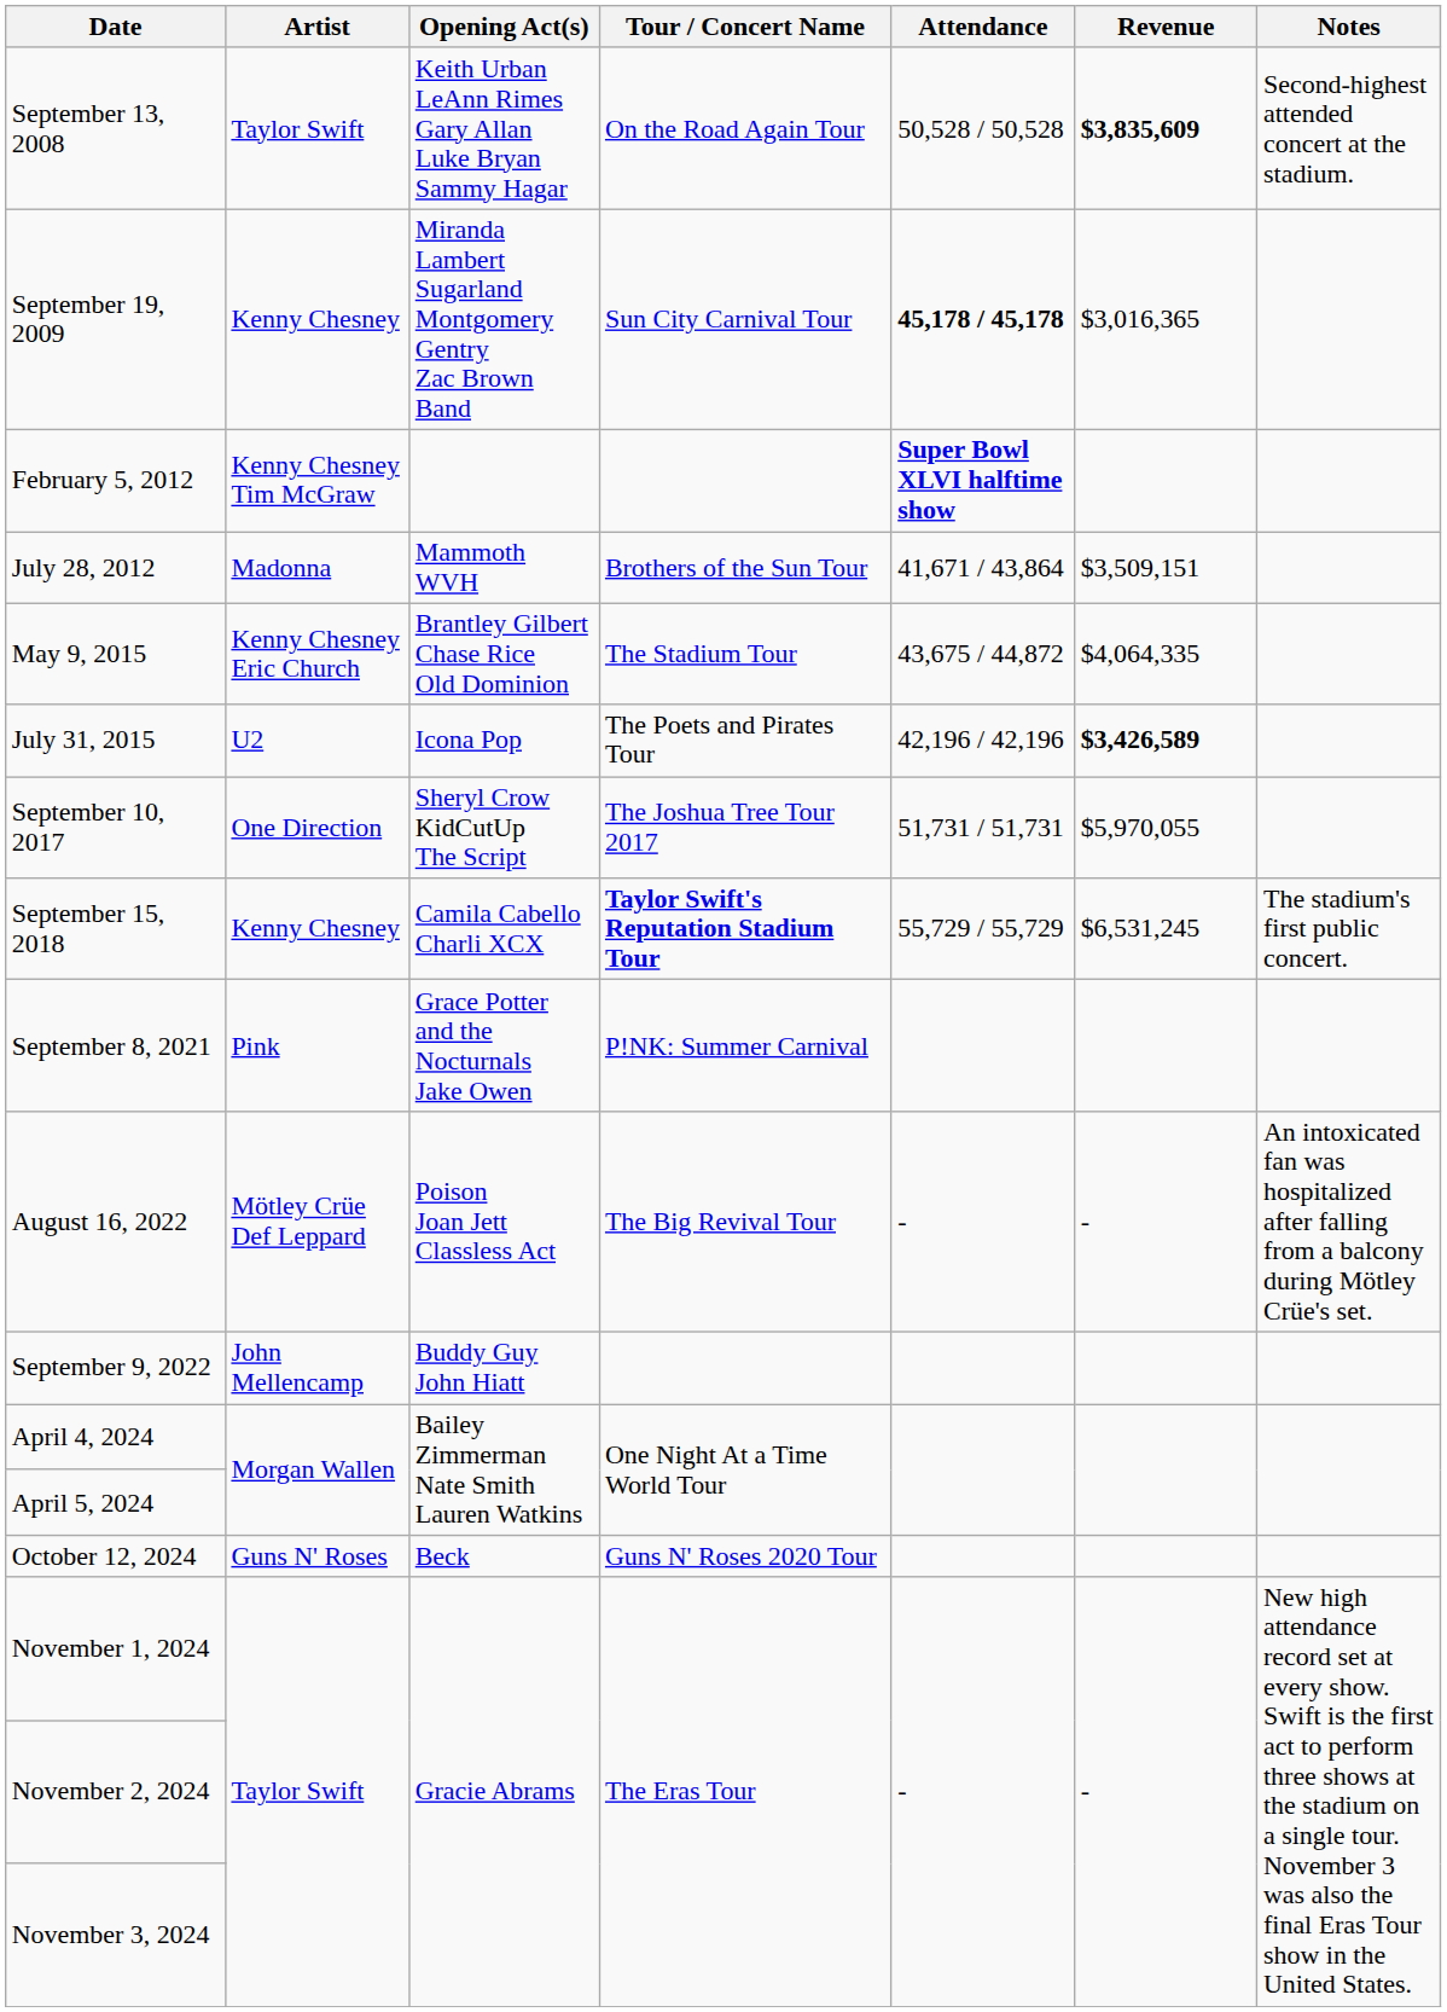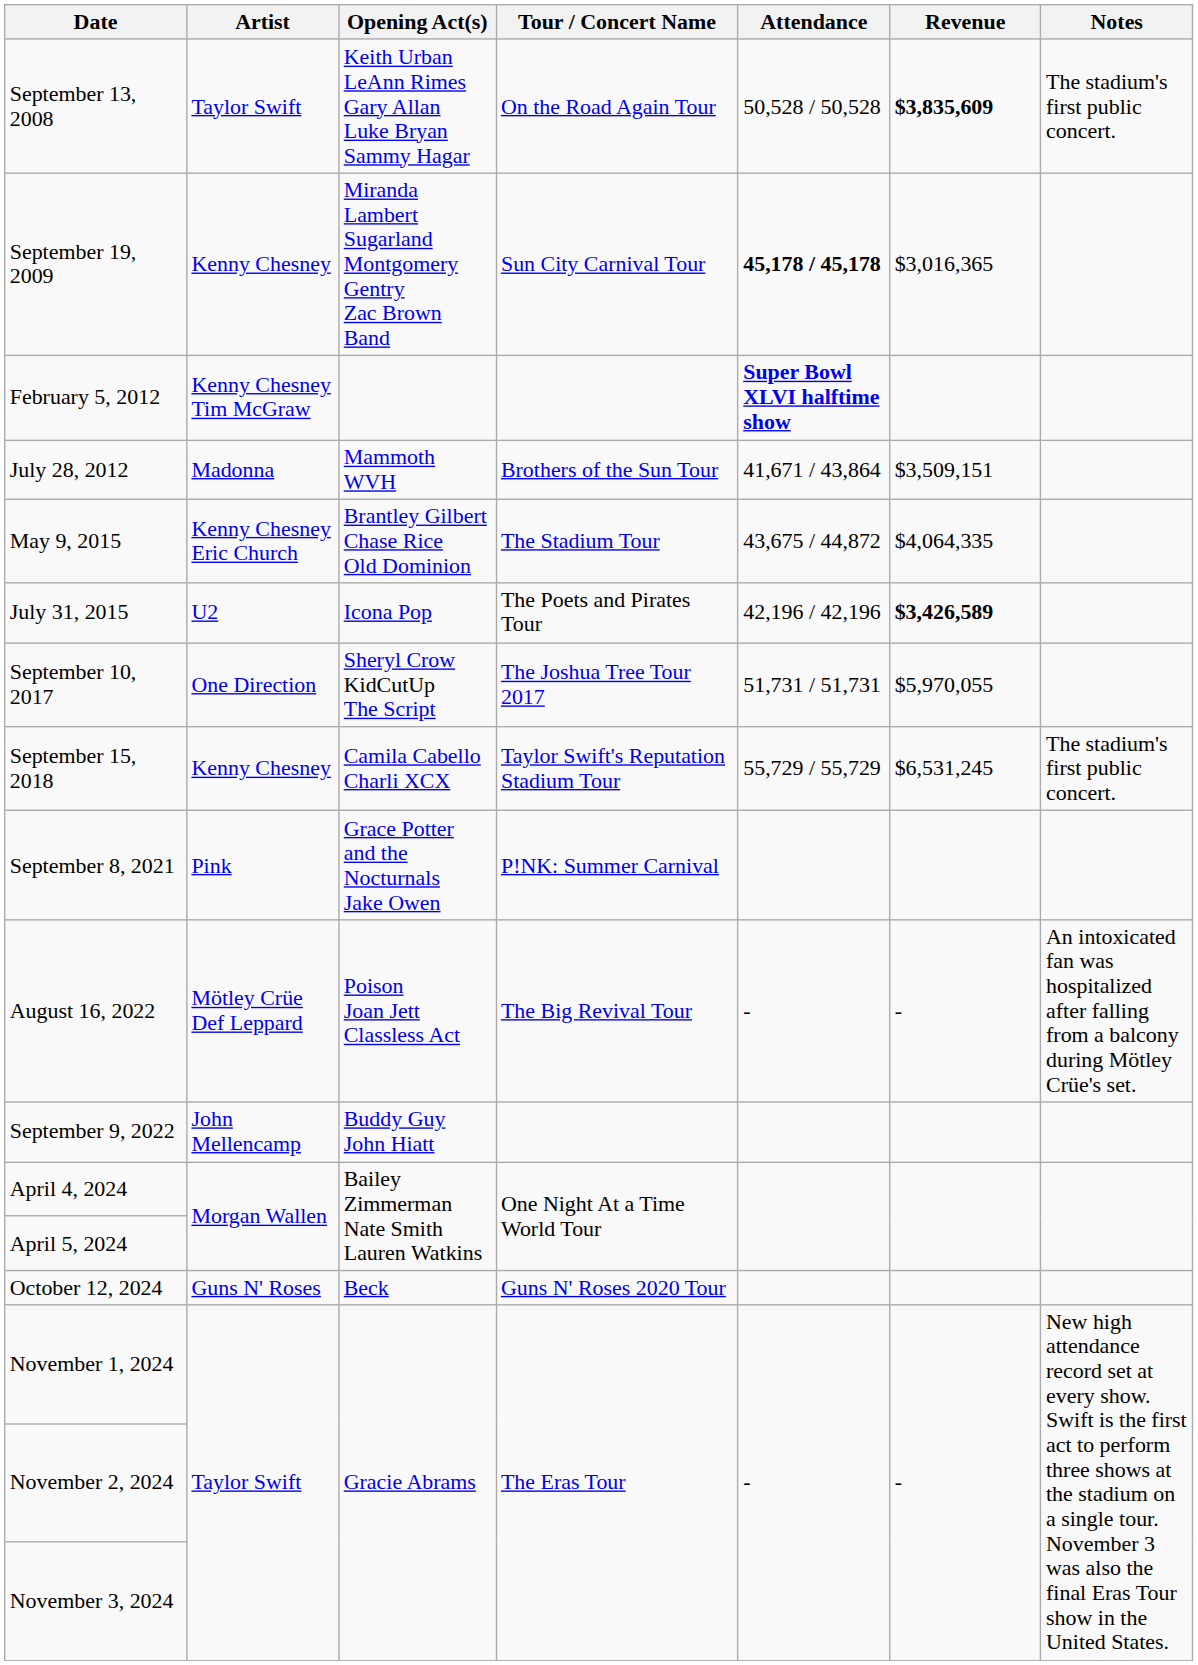September 13, 2008 | Notes: Second-highest attended concert at the stadium. -> The stadium's first public concert.
September 15, 2018 | Tour / Concert Name: bold -> normal
